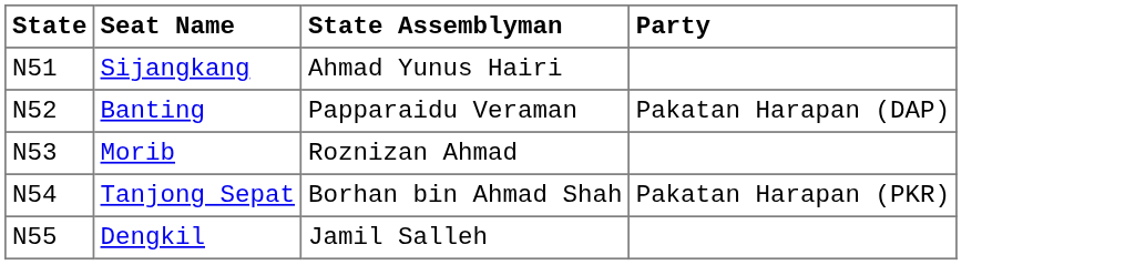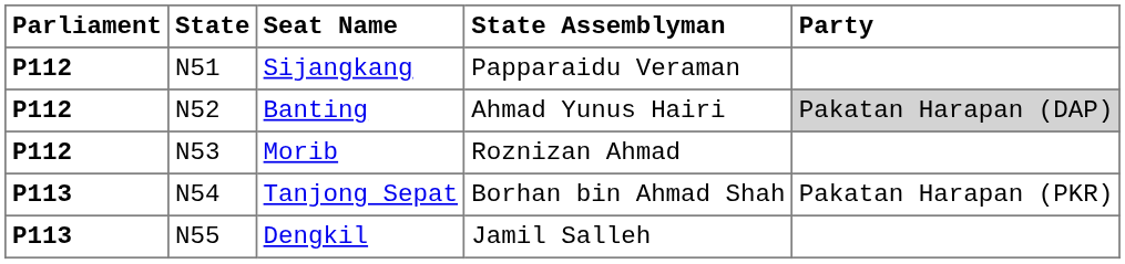+ column: Parliament | P112 | P112 | P112 | P113 | P113
Sijangkang | State Assemblyman: Ahmad Yunus Hairi -> Papparaidu Veraman
Banting | State Assemblyman: Papparaidu Veraman -> Ahmad Yunus Hairi
Banting | Party: no background -> lightgrey background
